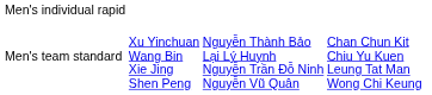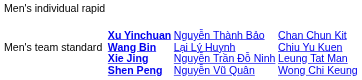Men's team standard | column 2: normal -> bold
